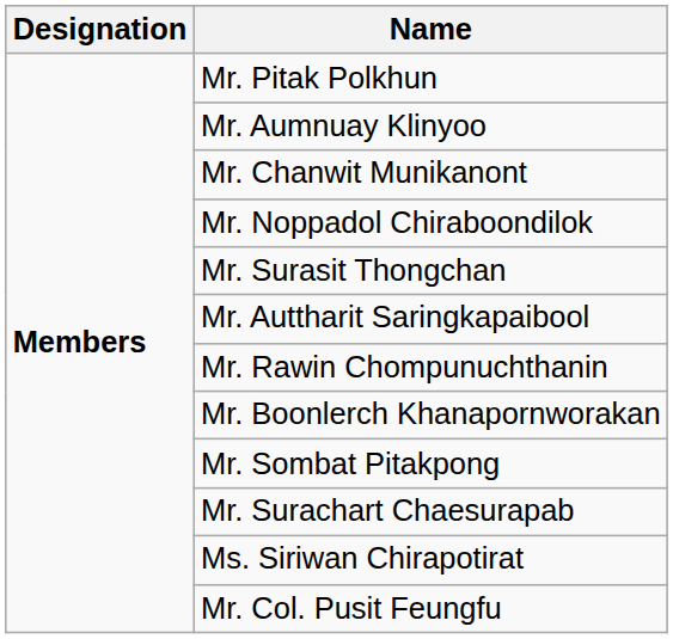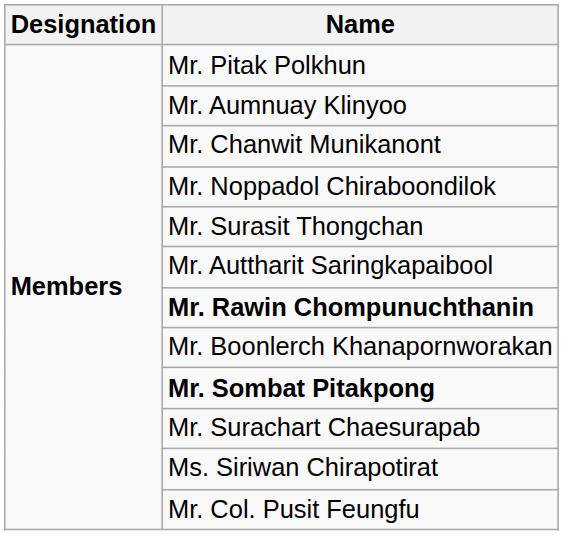Mr. Rawin Chompunuchthanin | Name: normal -> bold
Mr. Sombat Pitakpong | Name: normal -> bold
